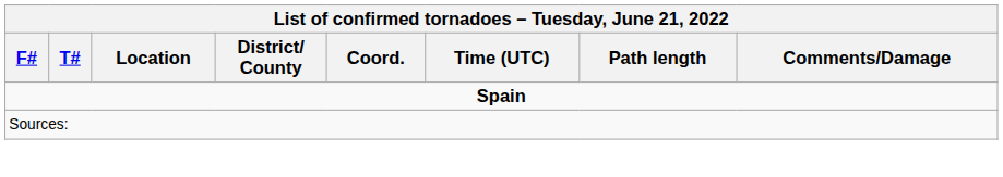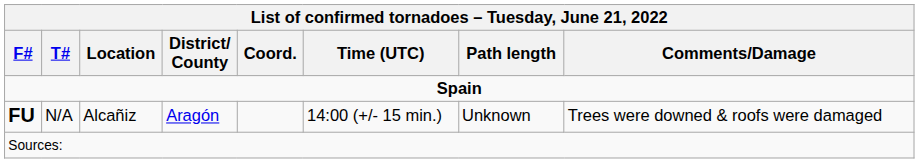+ row: FU | N/A | Alcañiz | Aragón | 14:00 (+/- 15 min.) | Unknown | Trees were downed & roofs were damaged
